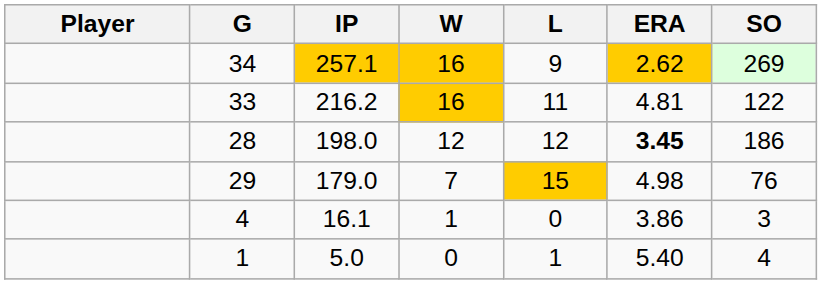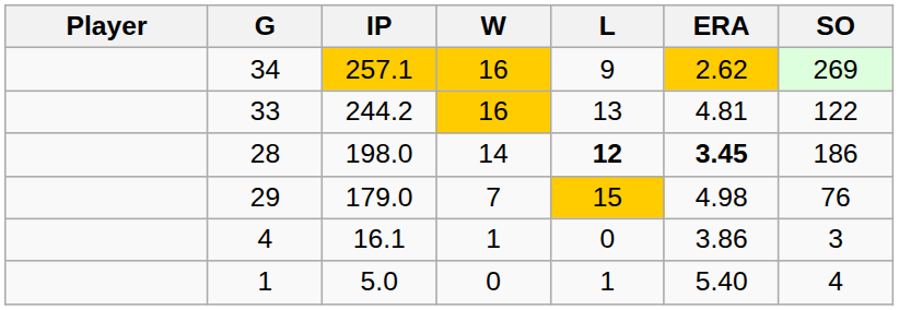33 | IP: 216.2 -> 244.2
33 | L: 11 -> 13
28 | W: 12 -> 14
28 | L: normal -> bold
